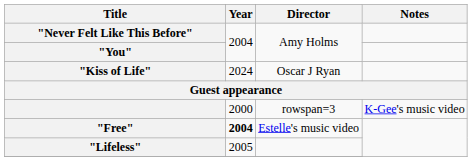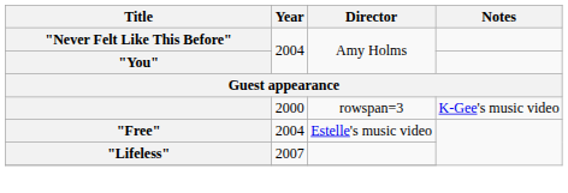- row: "Kiss of Life" | 2024 | Oscar J Ryan
"Free" | Year: bold -> normal
"Lifeless" | Year: 2005 -> 2007
